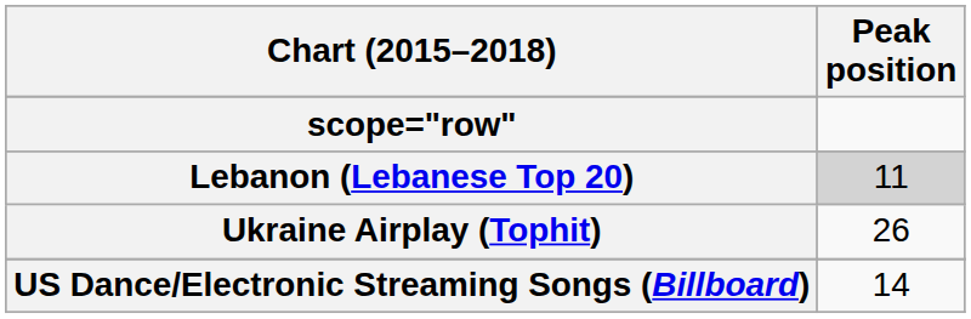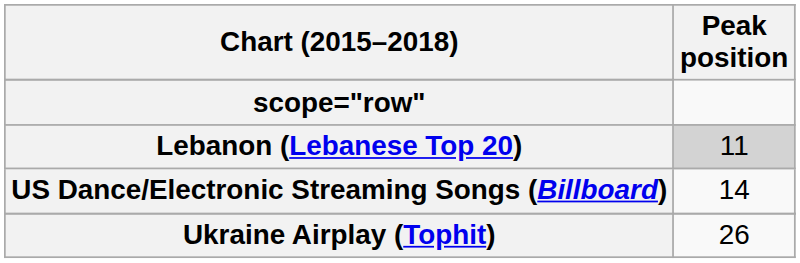rows swapped: Ukraine Airplay (Tophit) <-> US Dance/Electronic Streaming Songs (Billboard)
